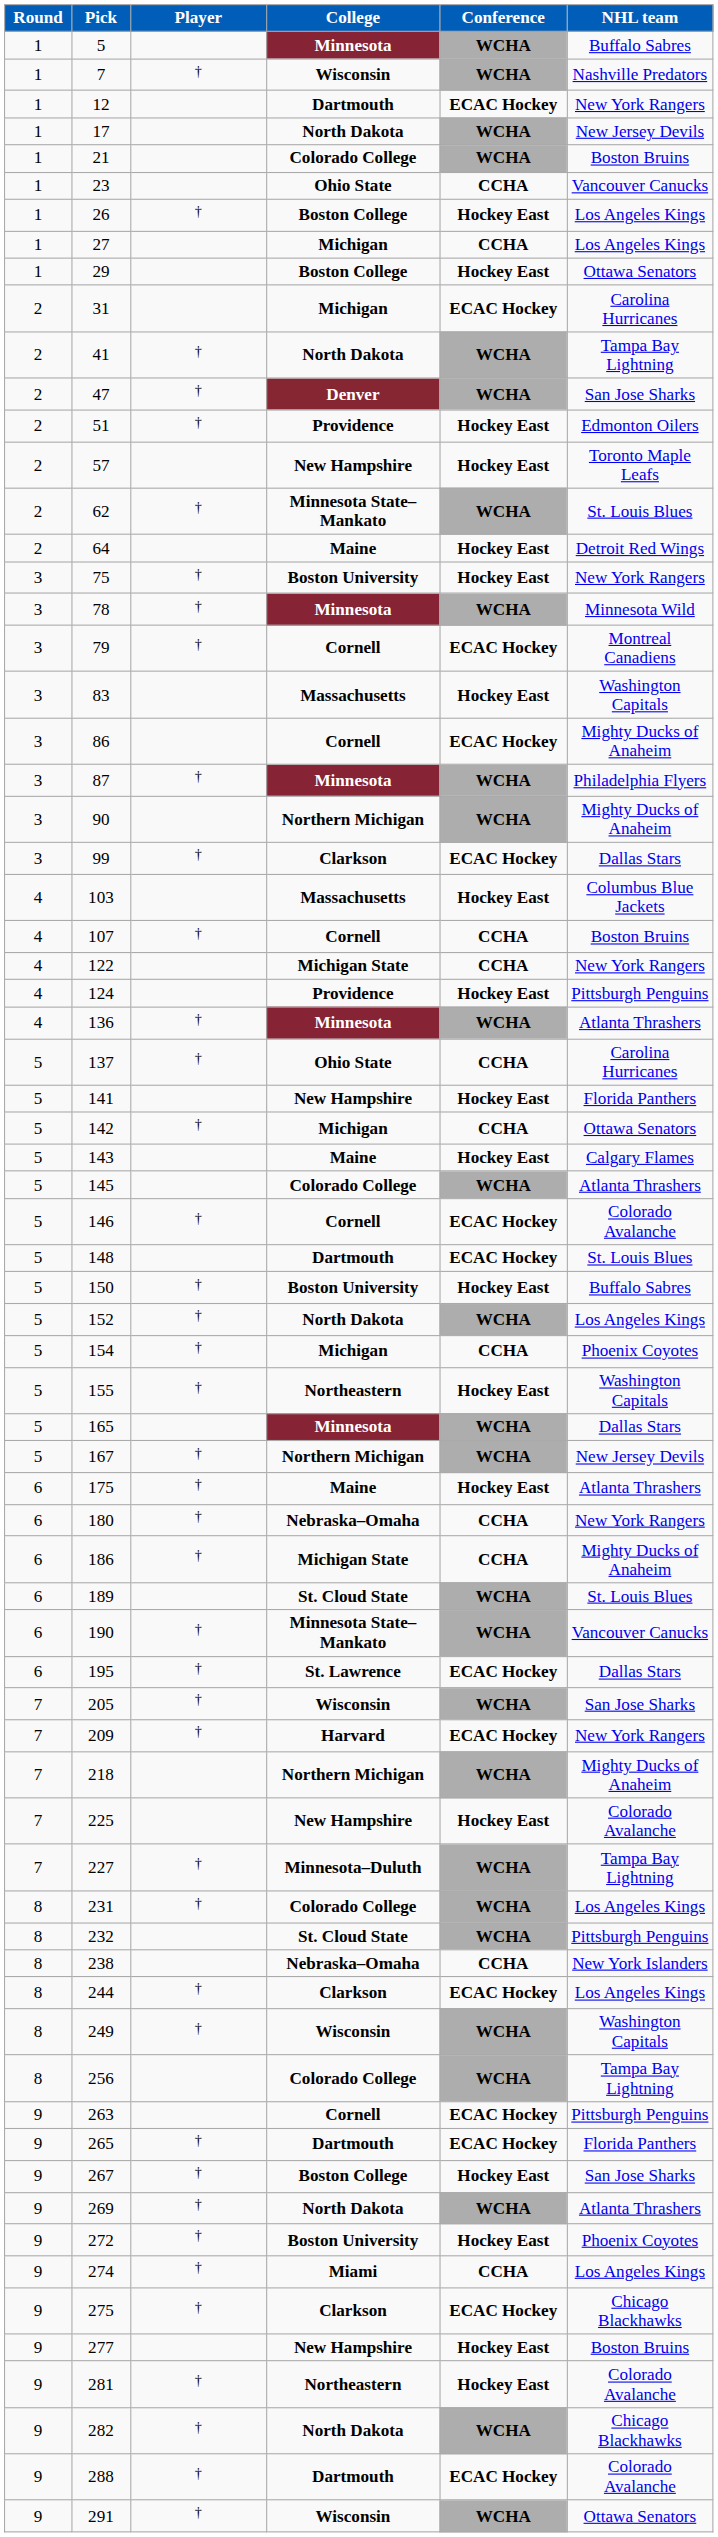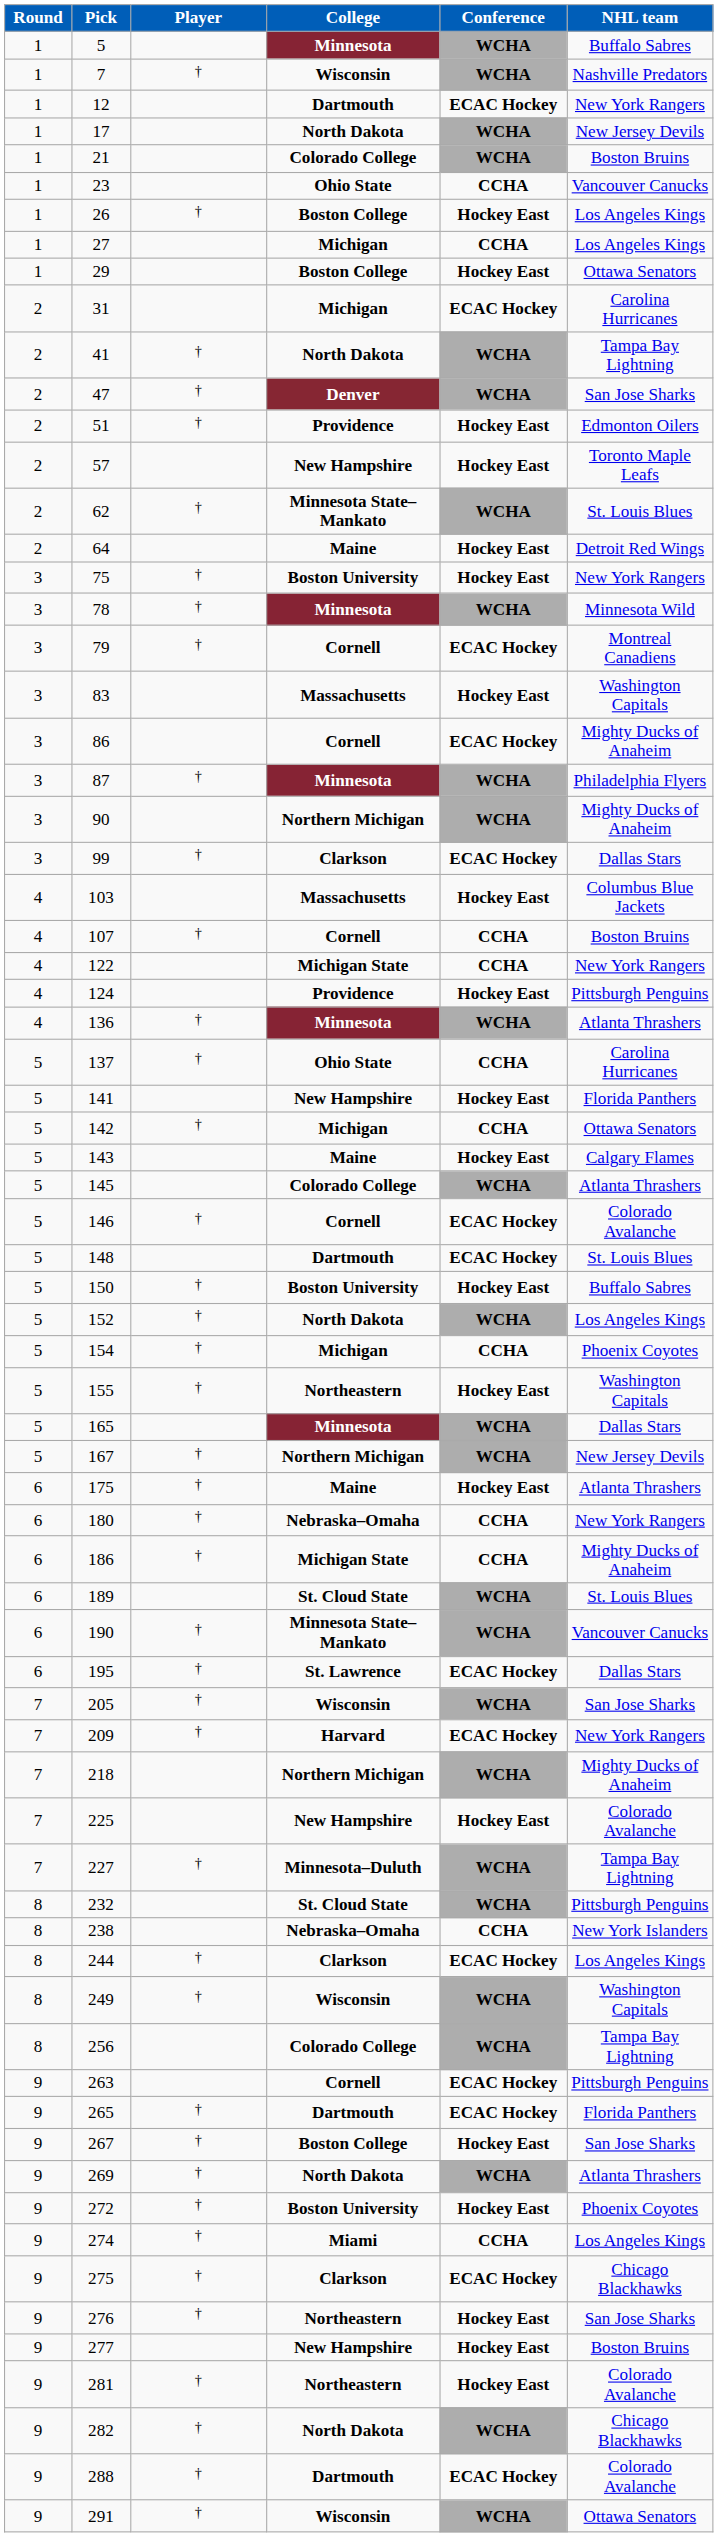- row: 8 | 231 | † | Colorado College | WCHA | Los Angeles Kings
+ row: 9 | 276 | † | Northeastern | Hockey East | San Jose Sharks
